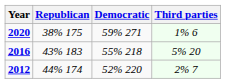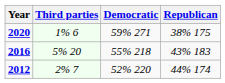columns swapped: Republican <-> Third parties
